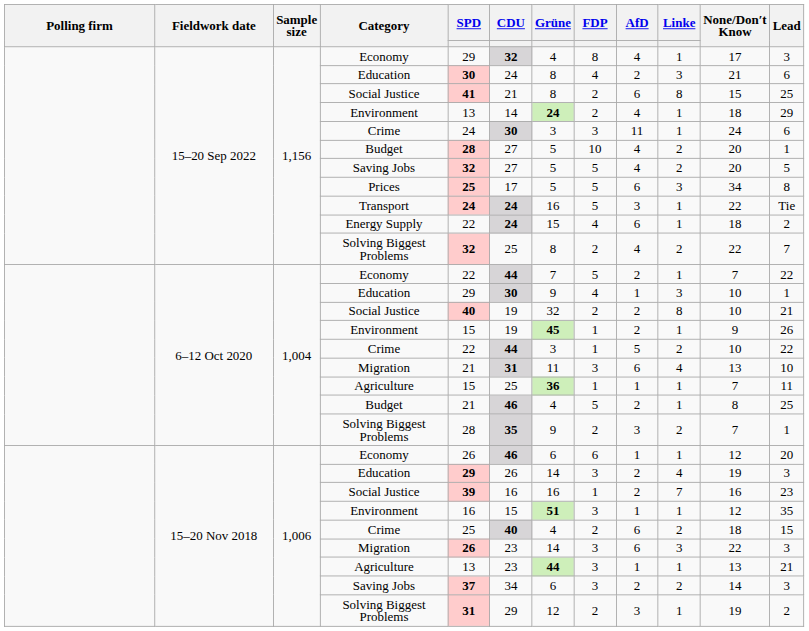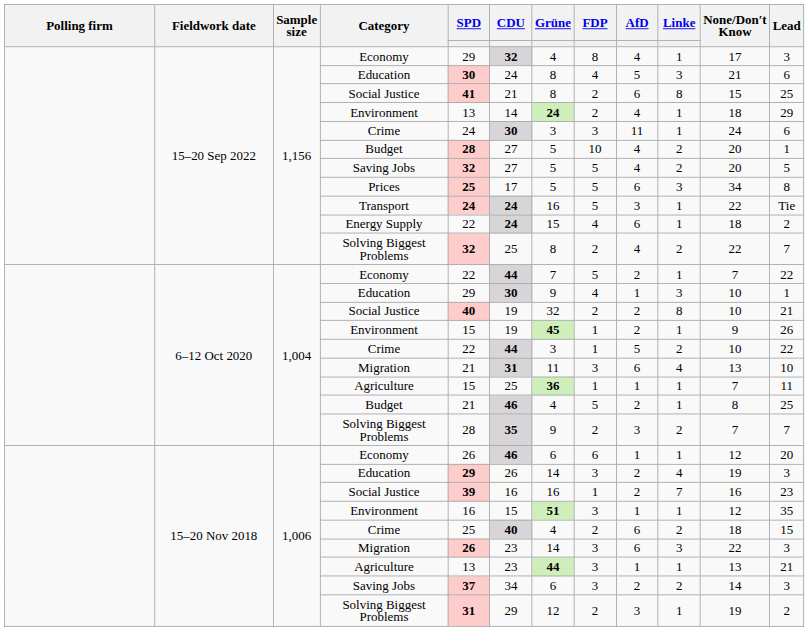15–20 Sep 2022 / Education | AfD: 2 -> 5
6–12 Oct 2020 / Solving Biggest Problems | Lead: 1 -> 7
